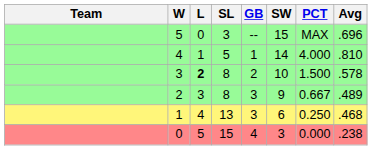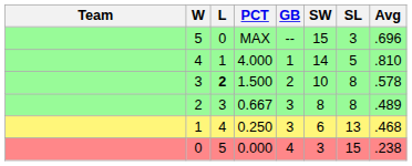columns swapped: PCT <-> SL
row 5 | SW: 9 -> 8
